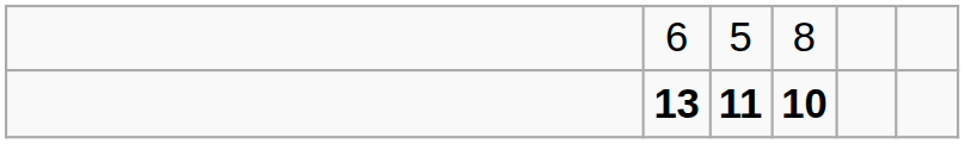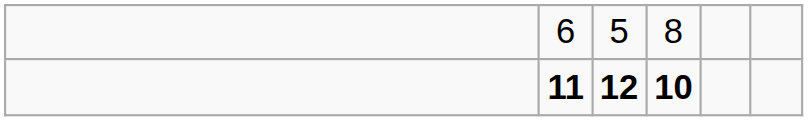row 2 | column 2: 13 -> 11
row 2 | column 3: 11 -> 12
